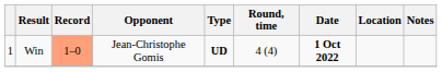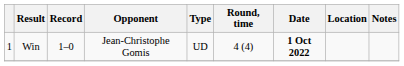Win | Record: lightsalmon background -> no background
Win | Type: bold -> normal
